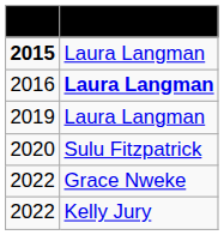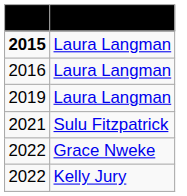row 3 | Winner: bold -> normal
row 5 | Year: 2020 -> 2021
